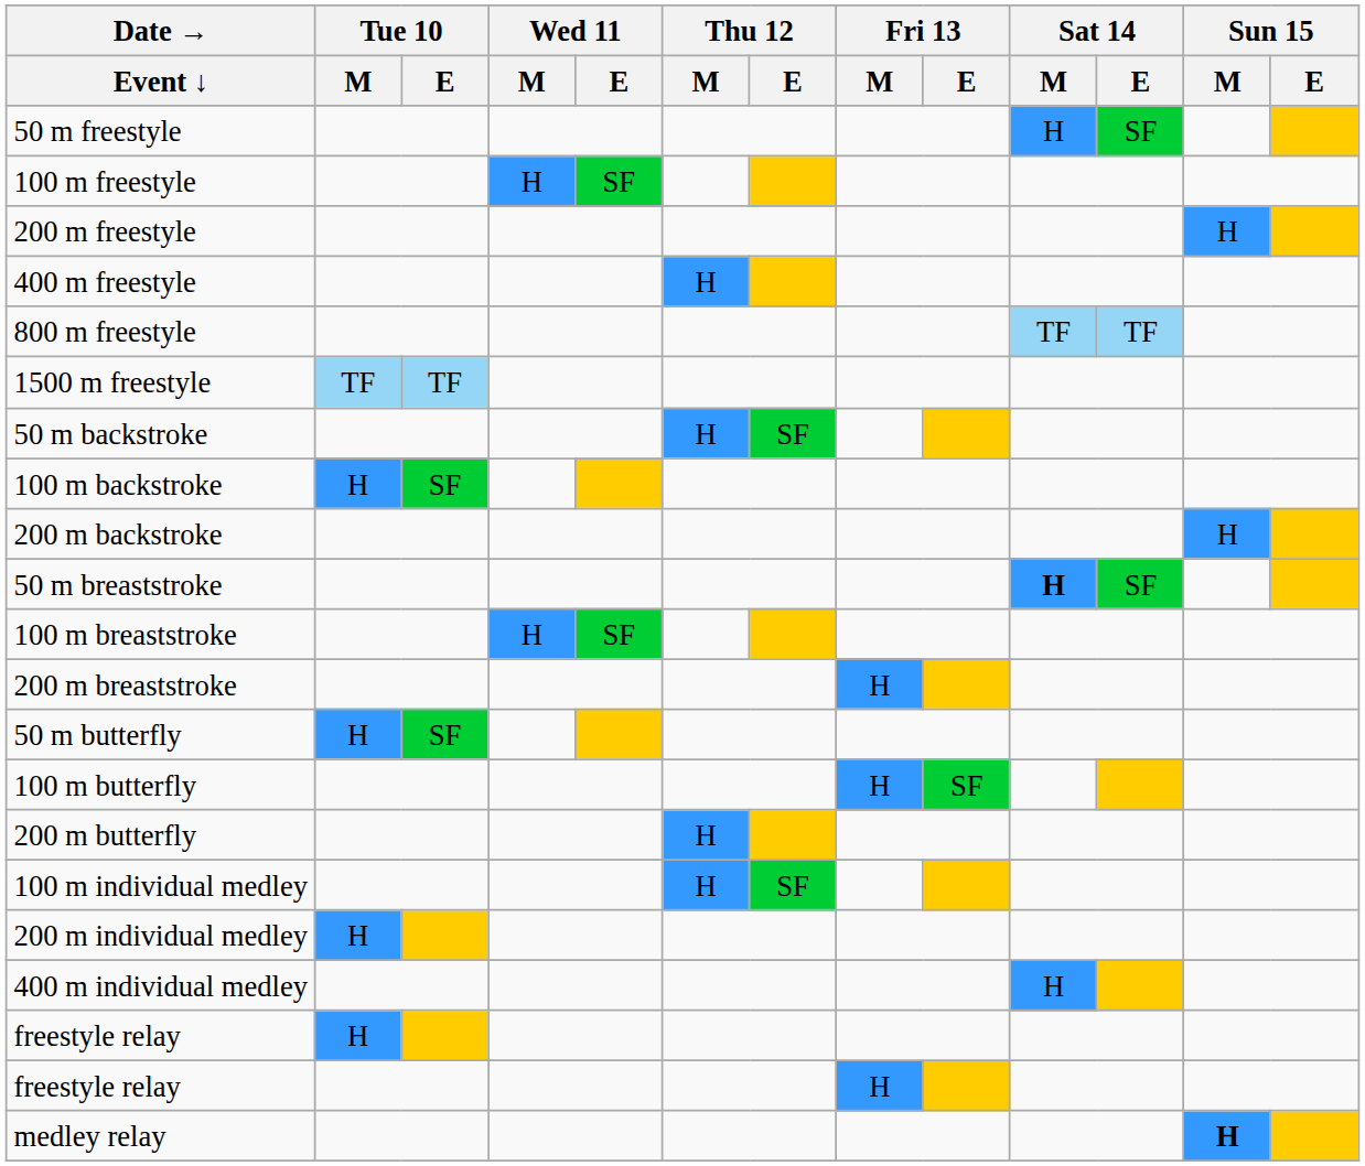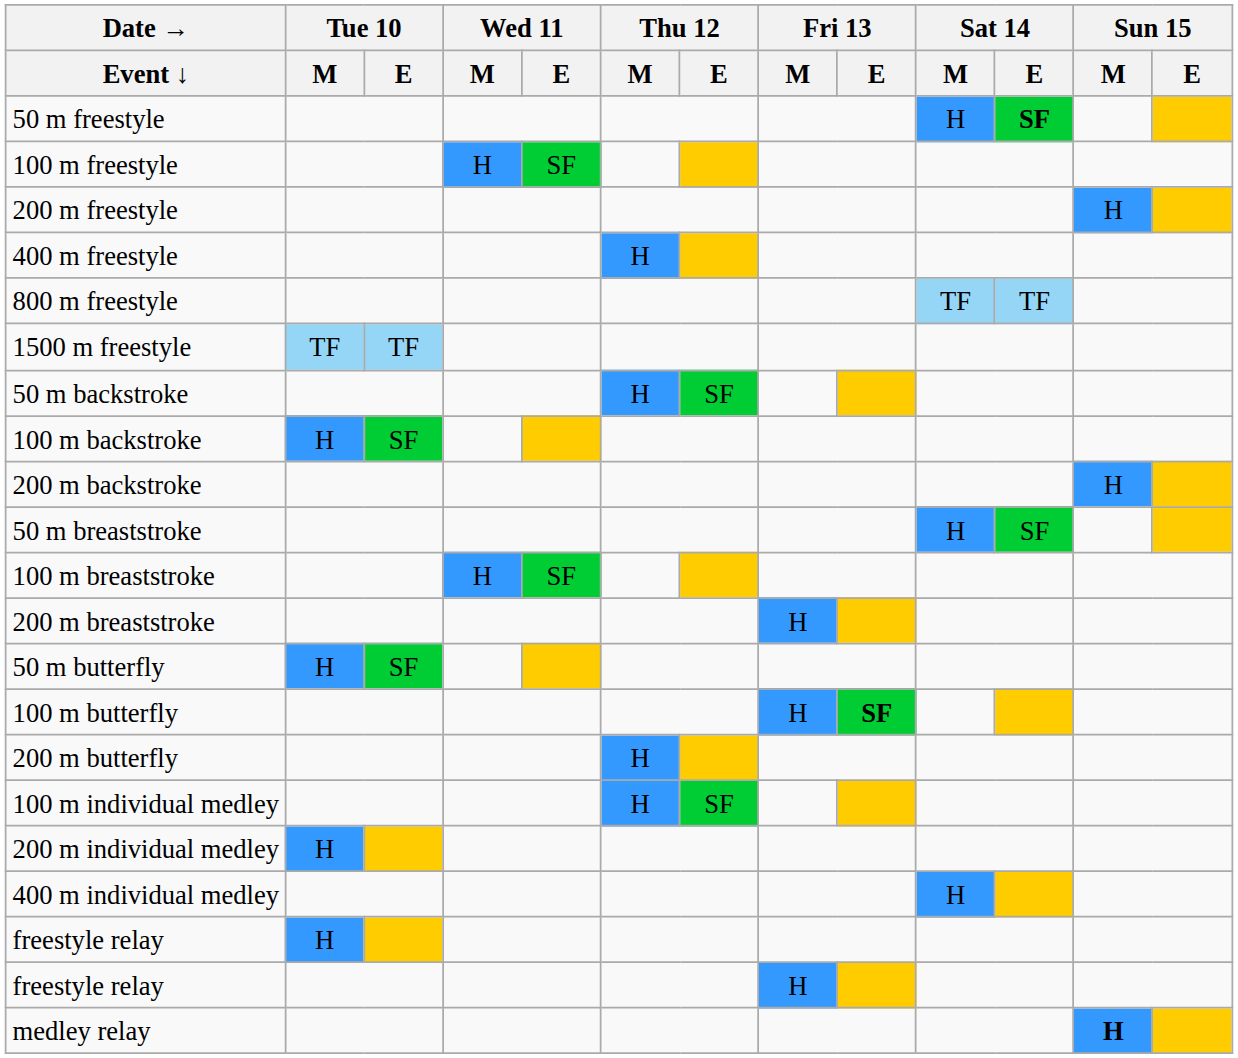50 m freestyle | Sat 14 / E: normal -> bold
50 m breaststroke | Sat 14 / M: bold -> normal
100 m butterfly | Fri 13 / E: normal -> bold
